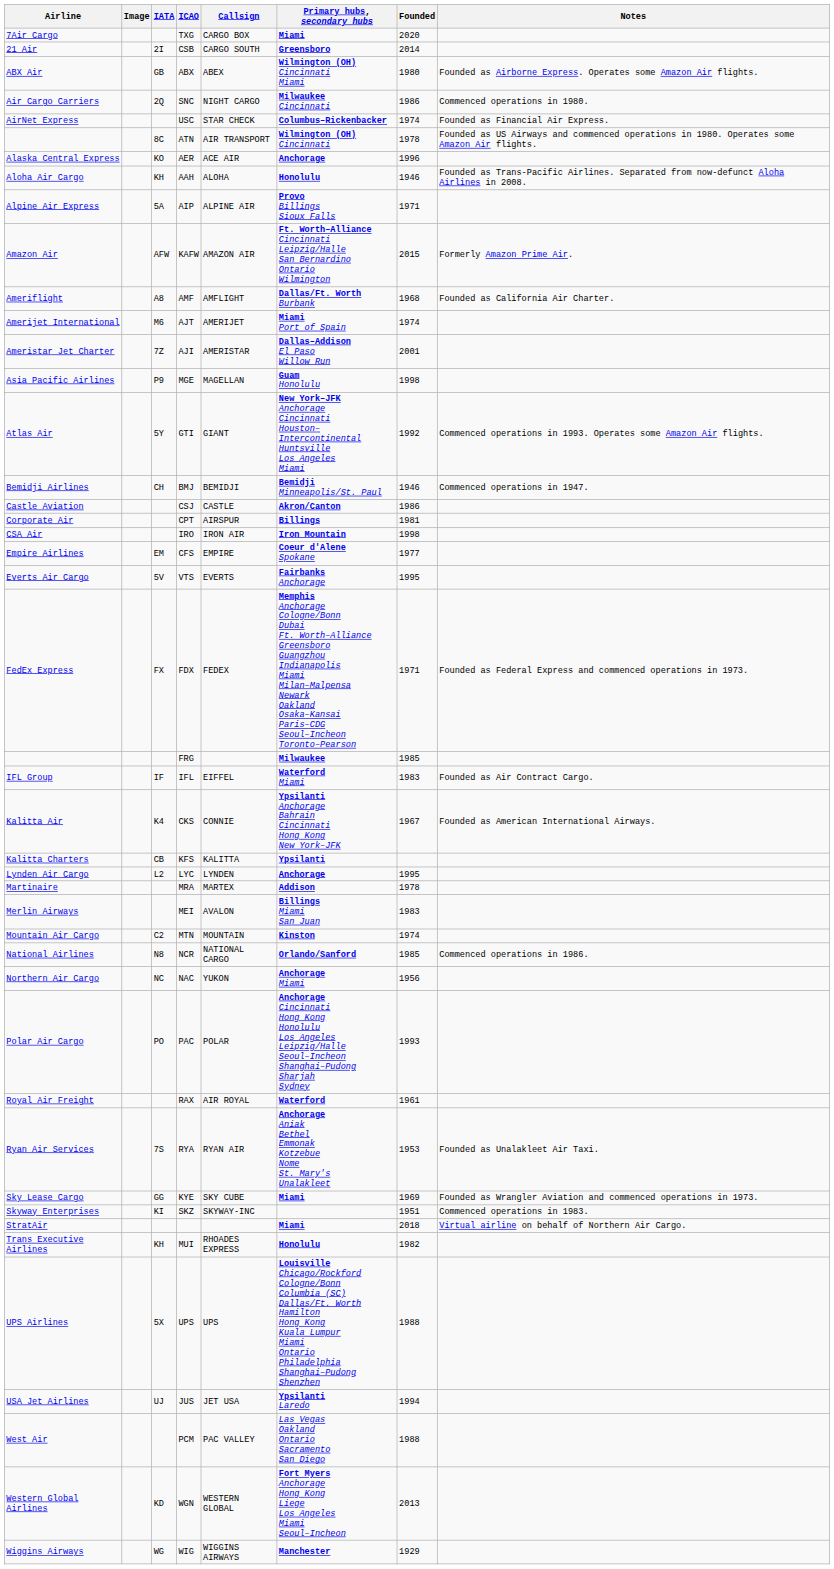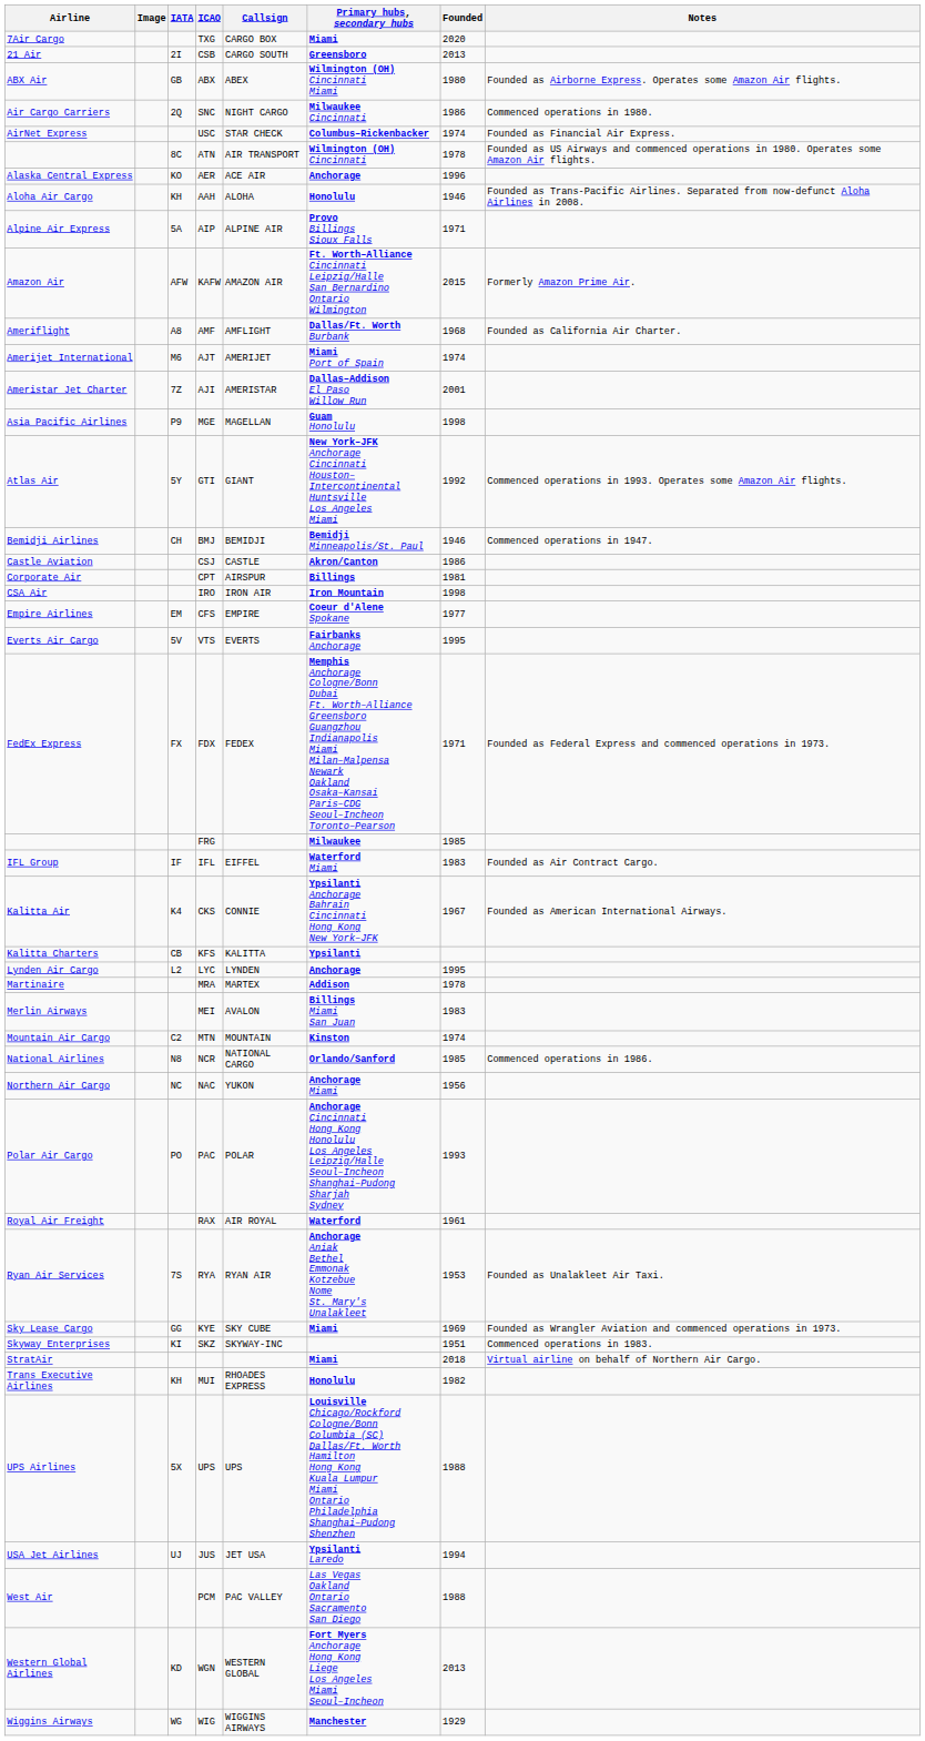CSB | Founded: 2014 -> 2013
